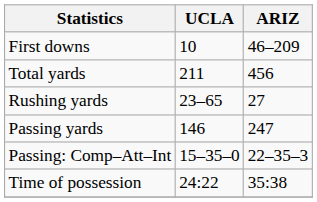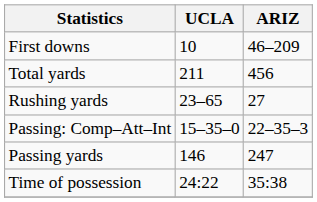rows swapped: Passing yards <-> Passing: Comp–Att–Int
